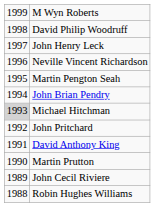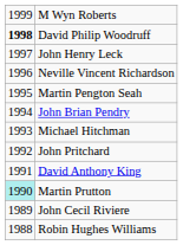David Philip Woodruff | column 1: normal -> bold
Michael Hitchman | column 1: lightgrey background -> no background
Martin Prutton | column 1: no background -> paleturquoise background
